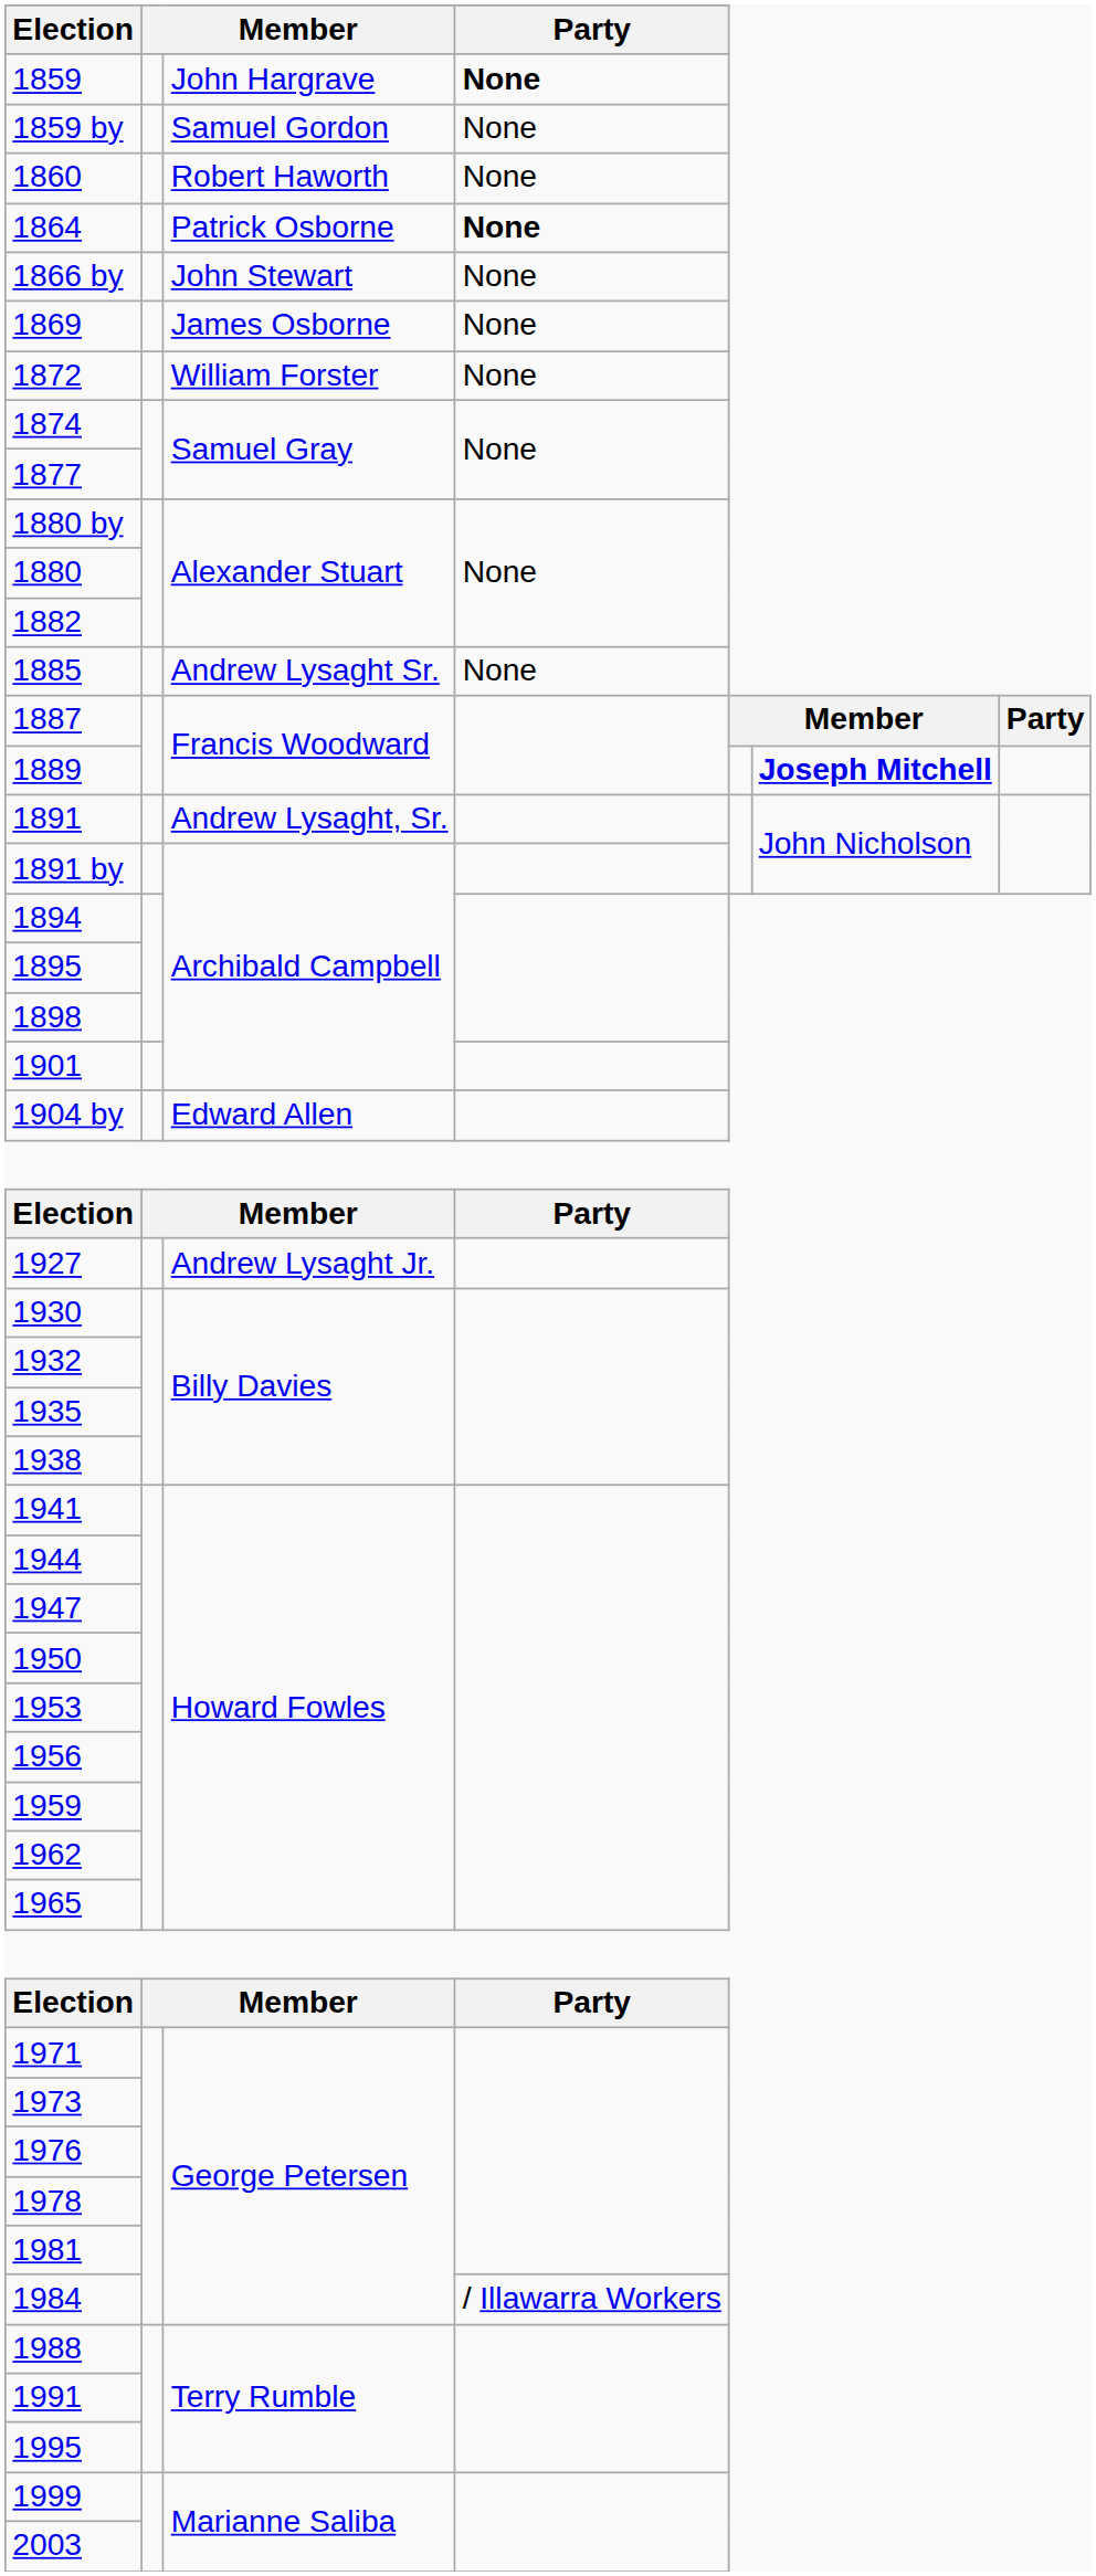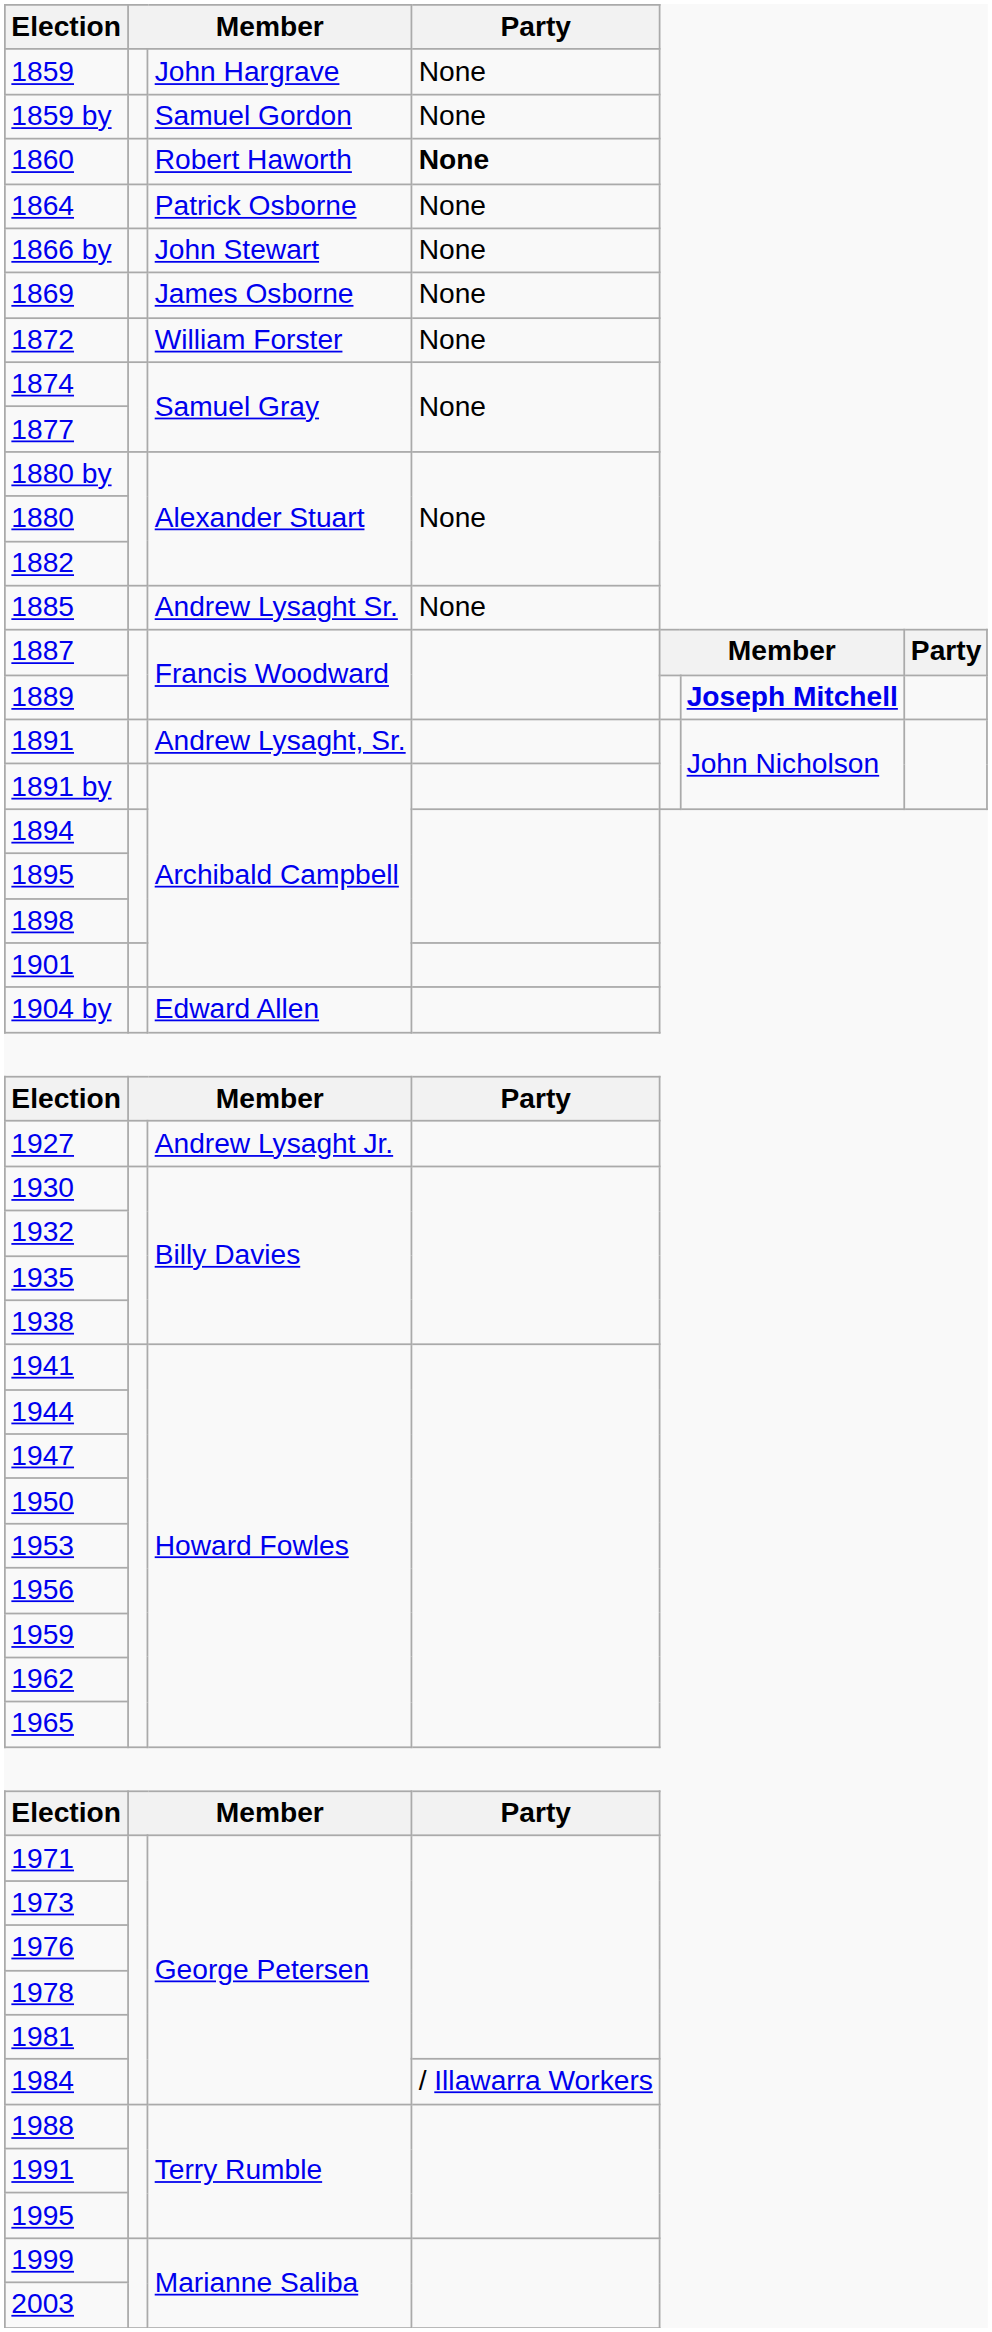1859 | Party: bold -> normal
1860 | Party: normal -> bold
1864 | Party: bold -> normal
